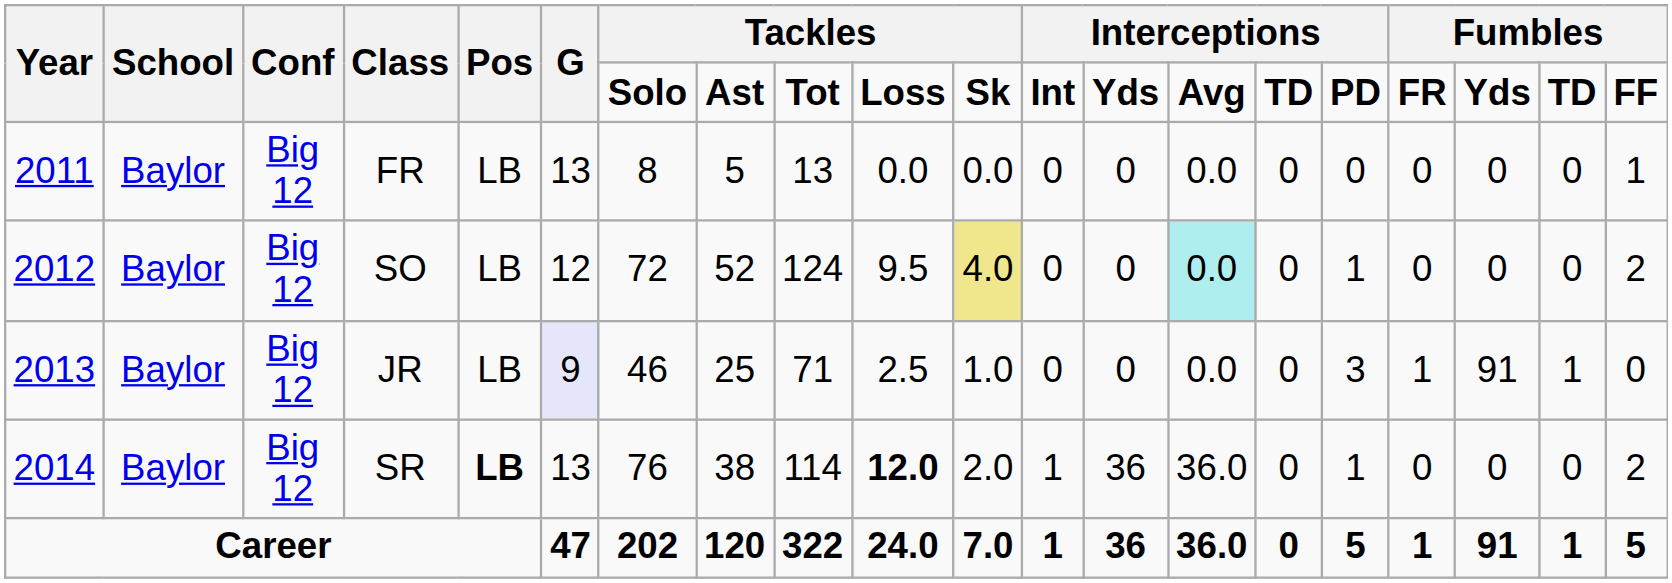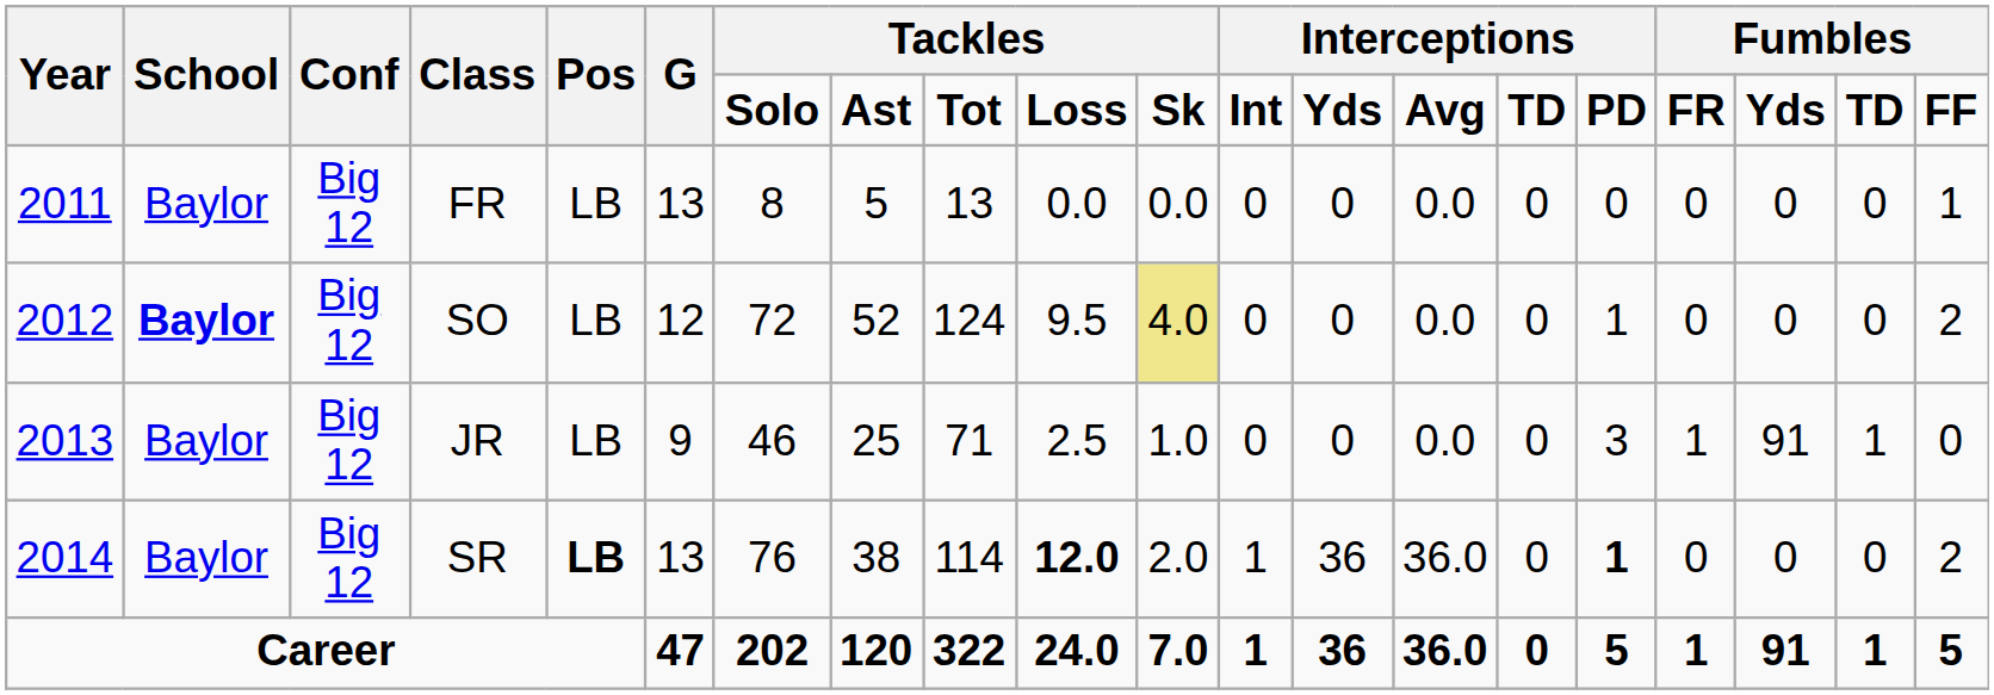SO | School: normal -> bold
SO | column 14: paleturquoise background -> no background
JR | G: lavender background -> no background
SR | column 16: normal -> bold
